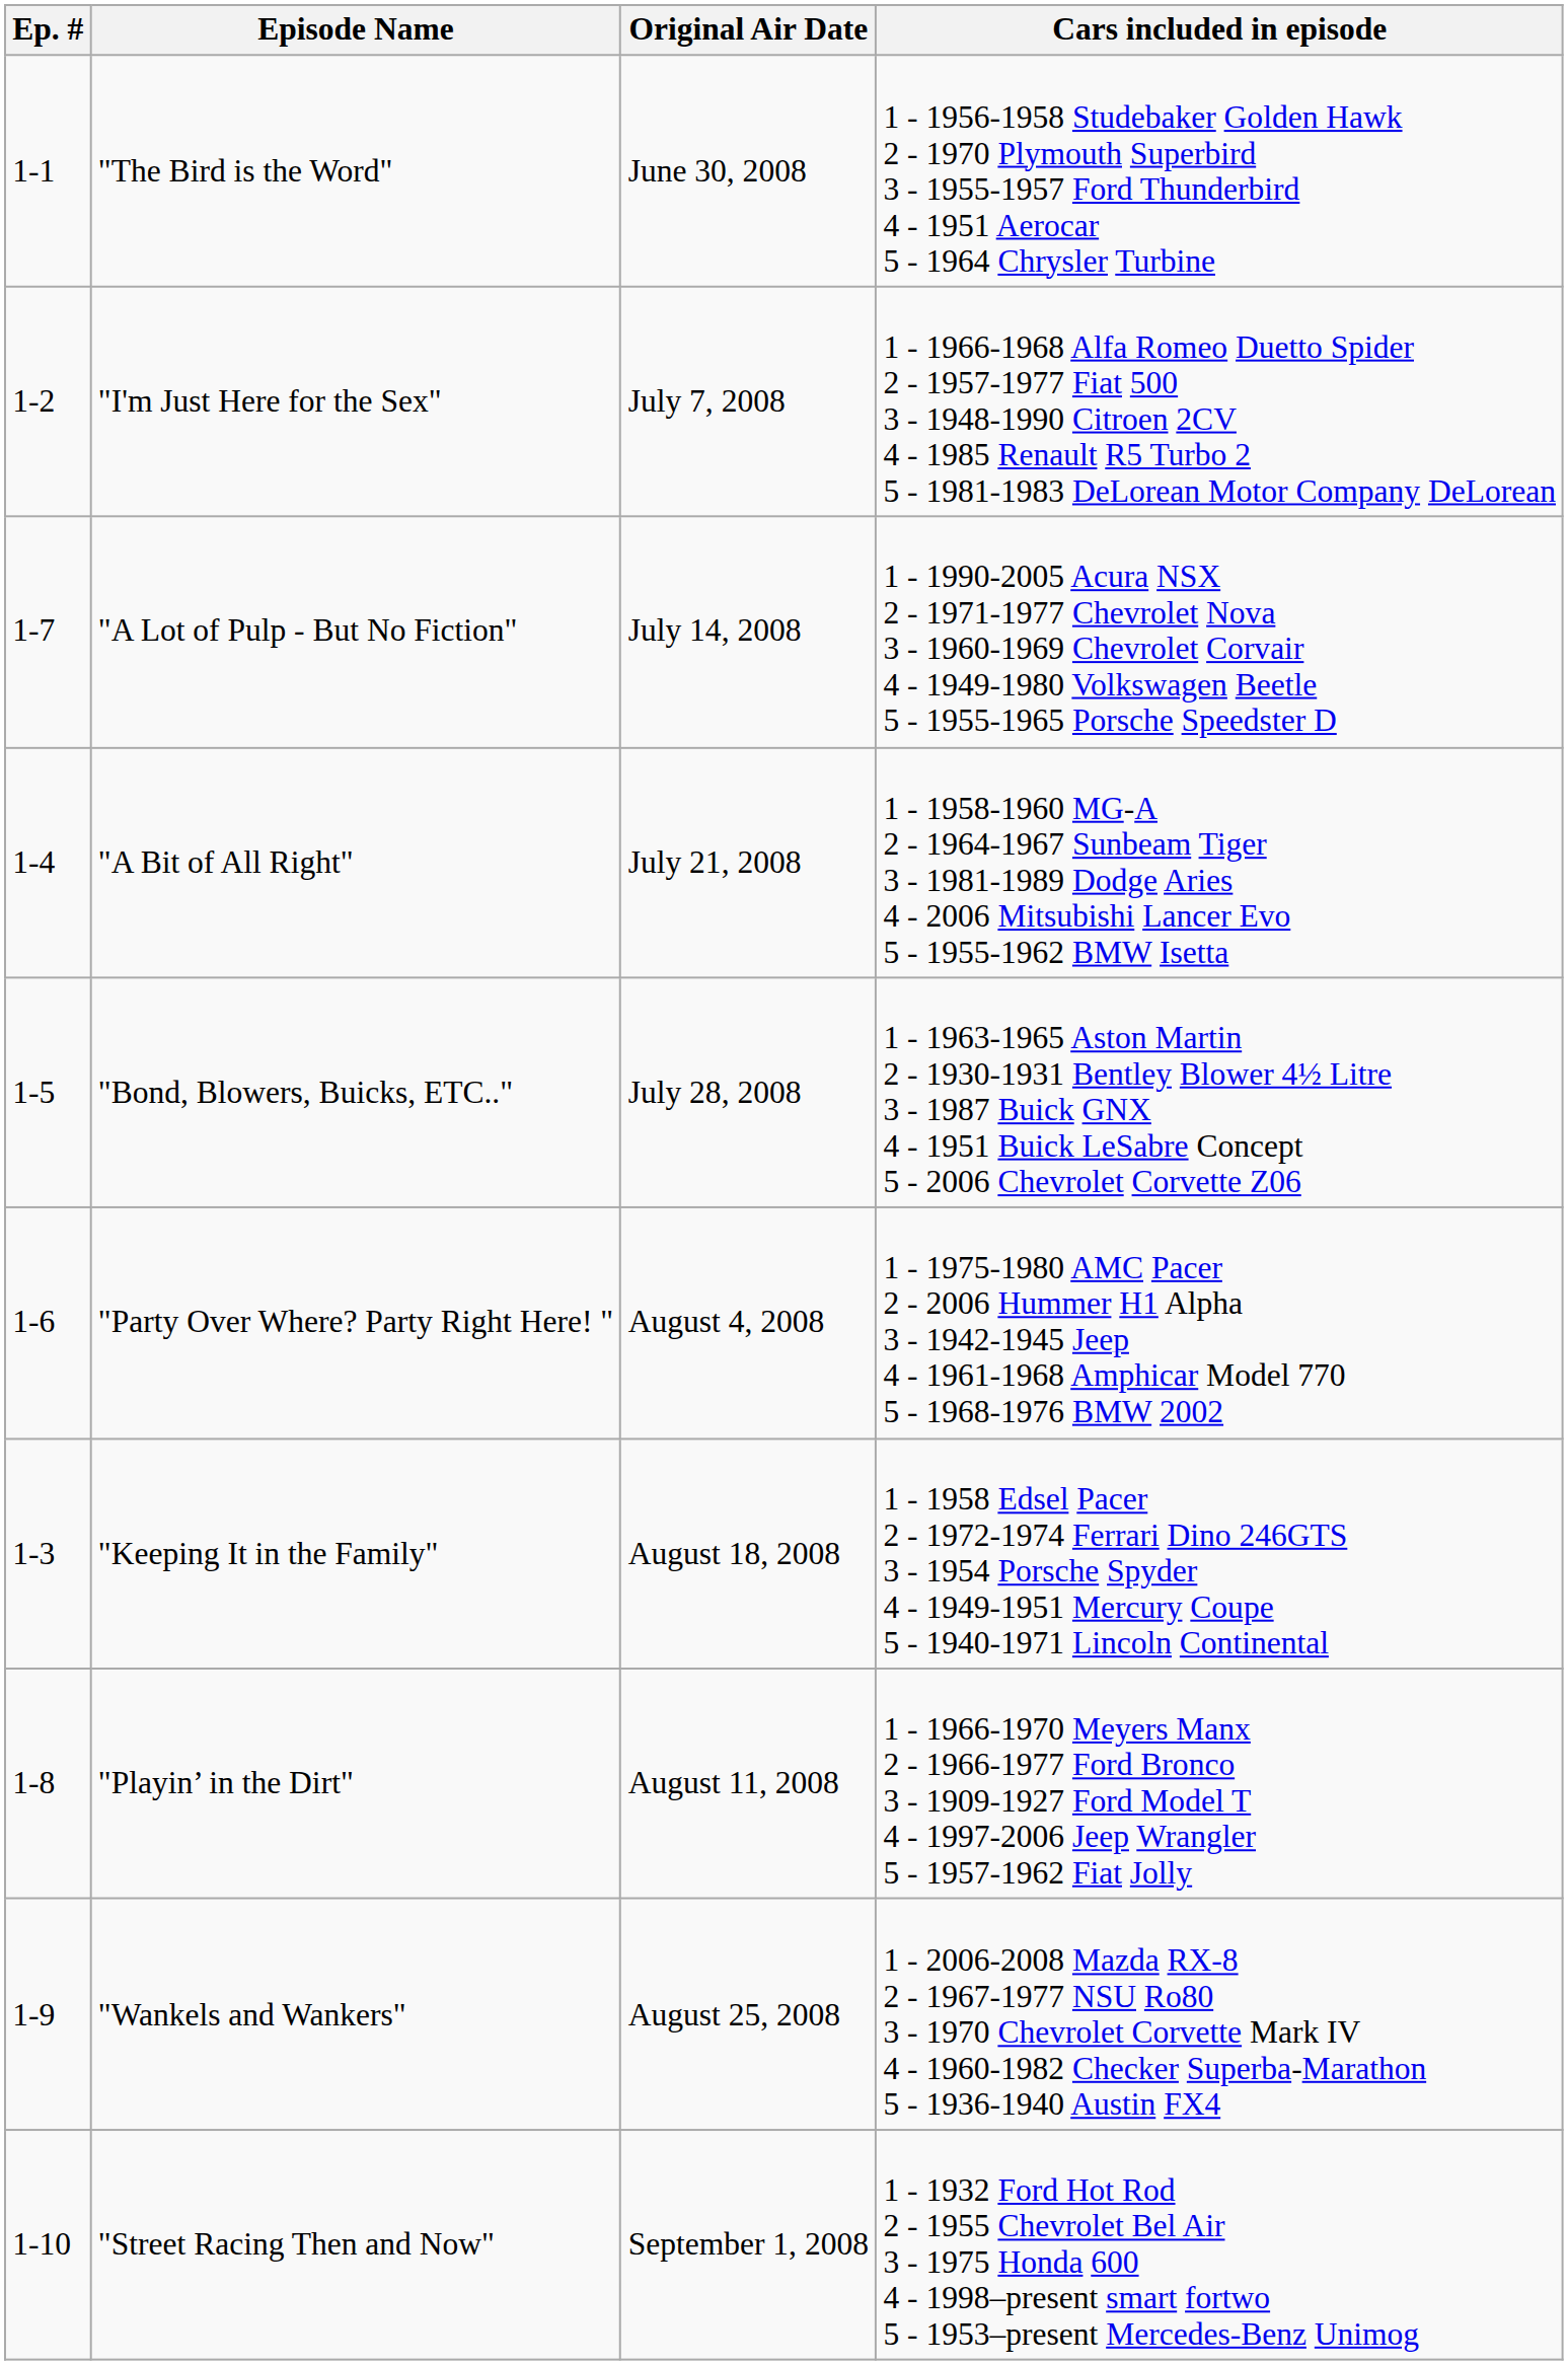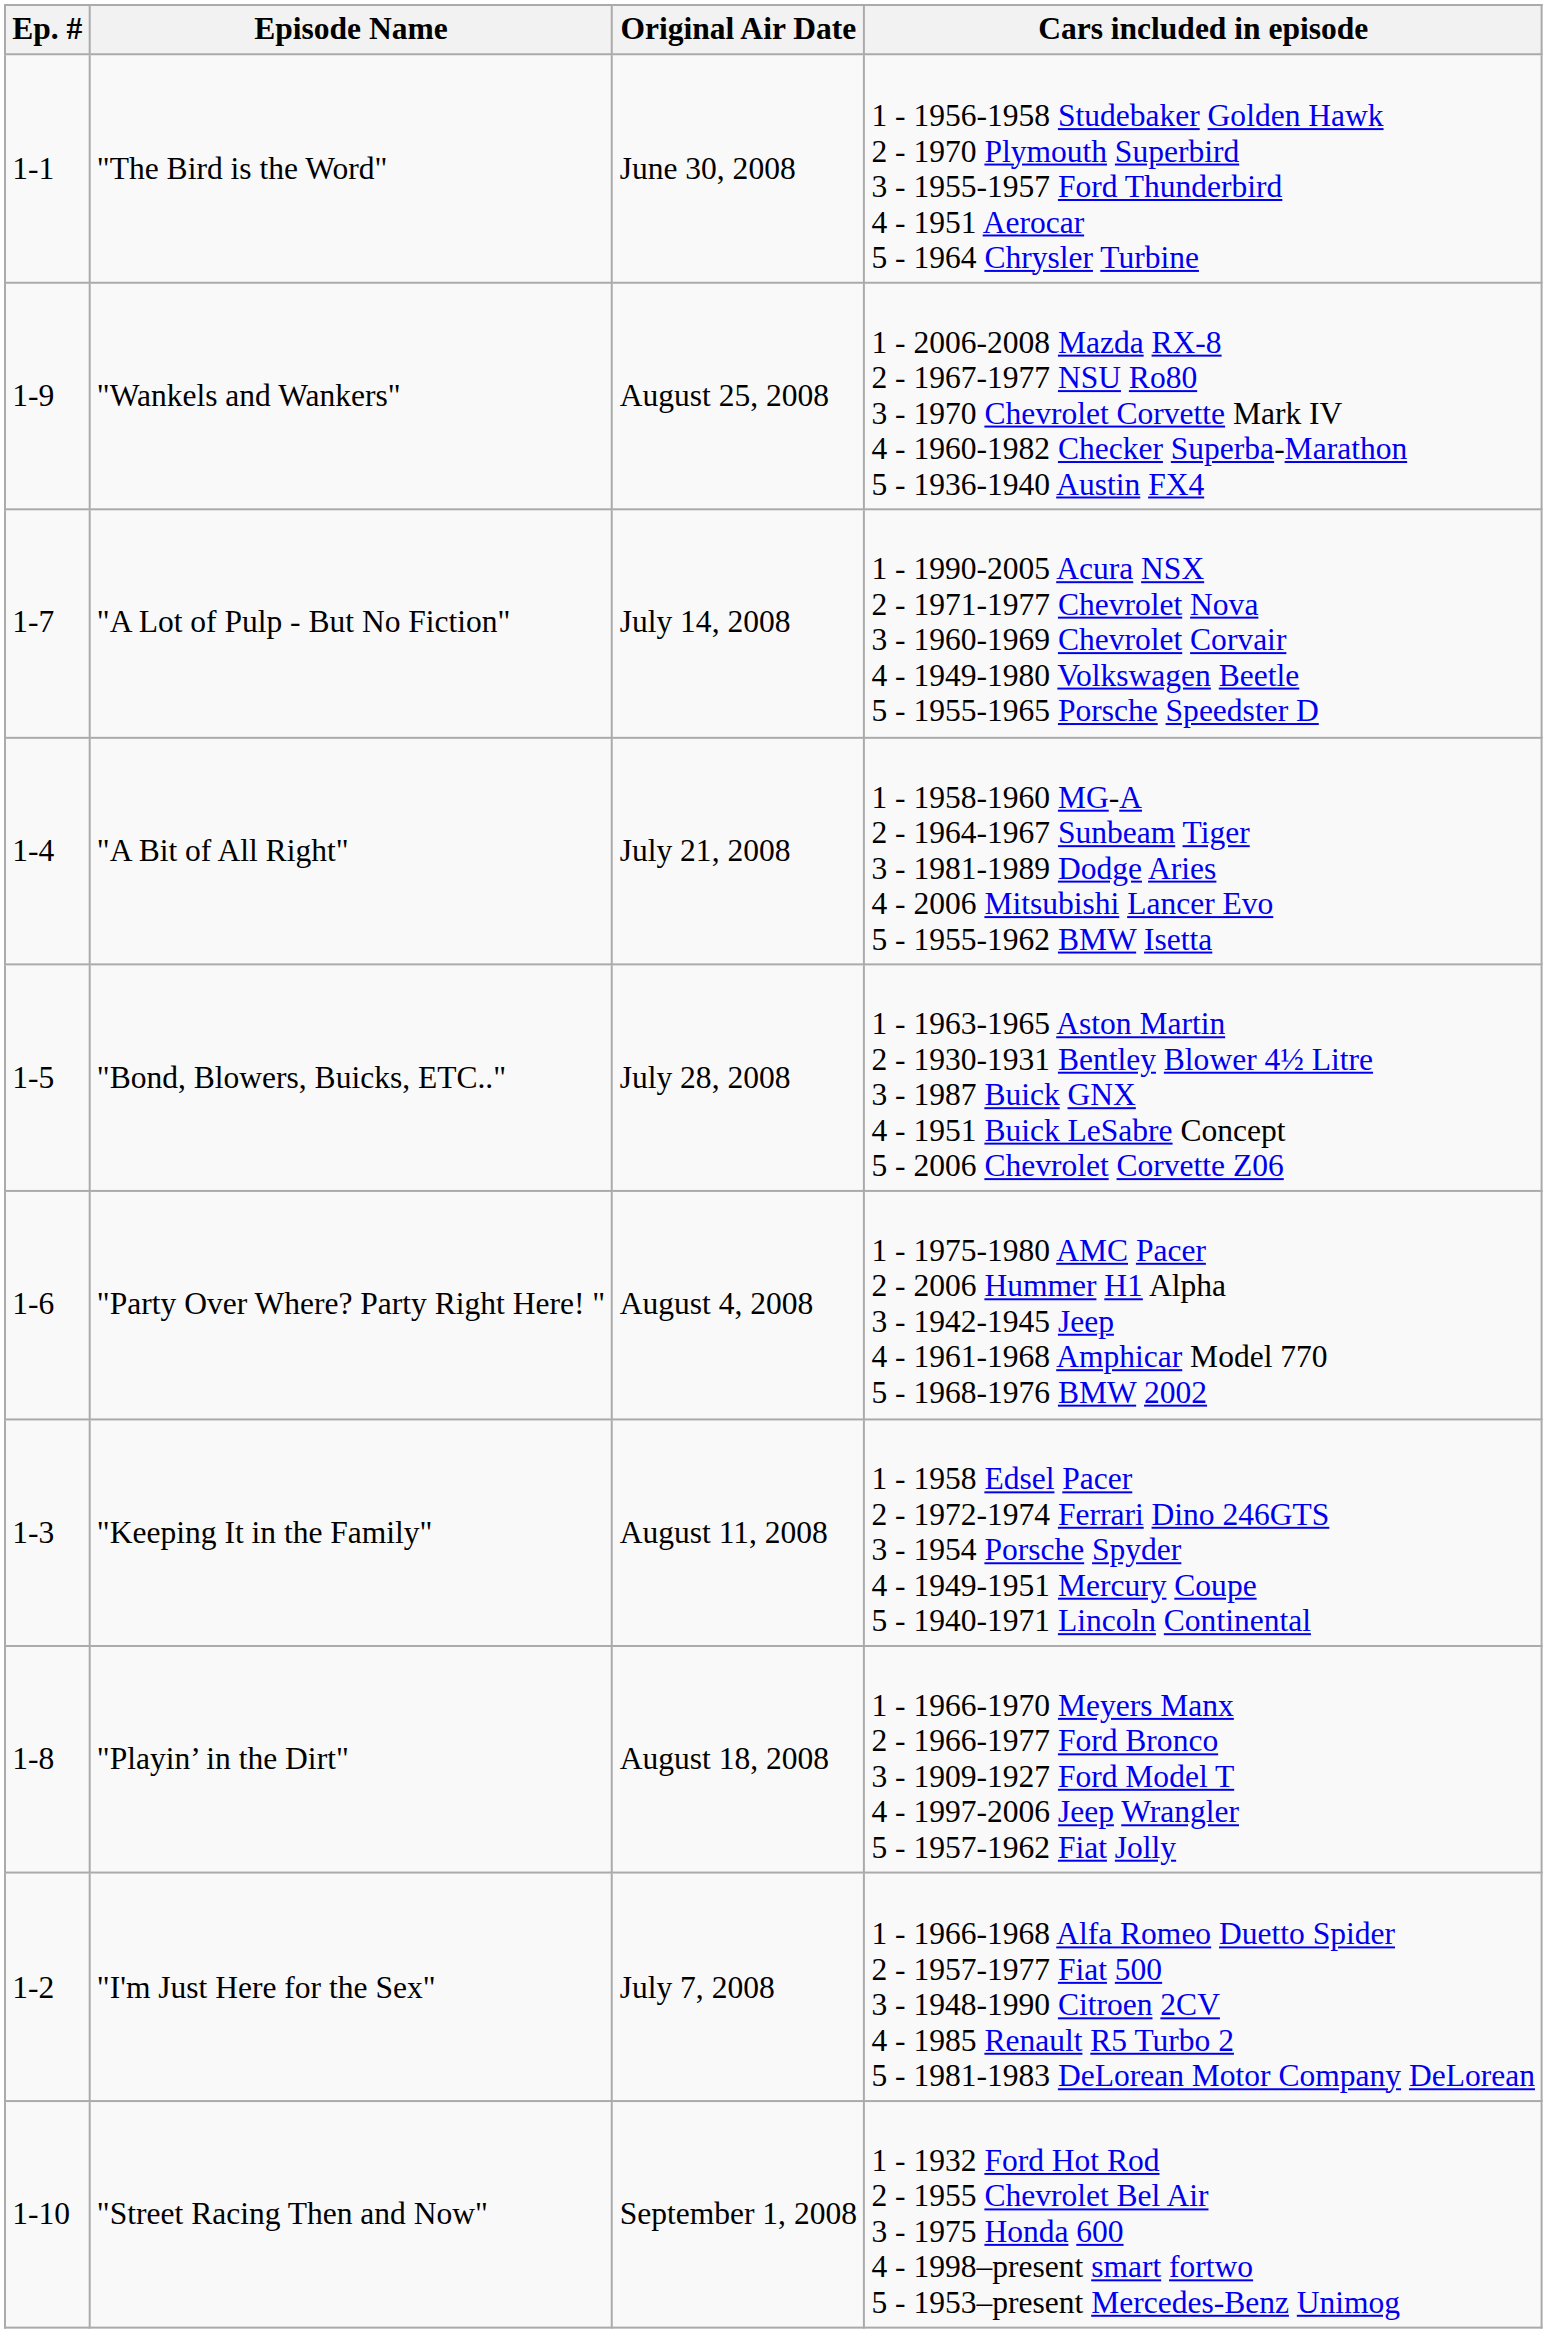rows swapped: "I'm Just Here for the Sex" <-> "Wankels and Wankers"
"Keeping It in the Family" | Original Air Date: August 18, 2008 -> August 11, 2008
"Playin’ in the Dirt" | Original Air Date: August 11, 2008 -> August 18, 2008
